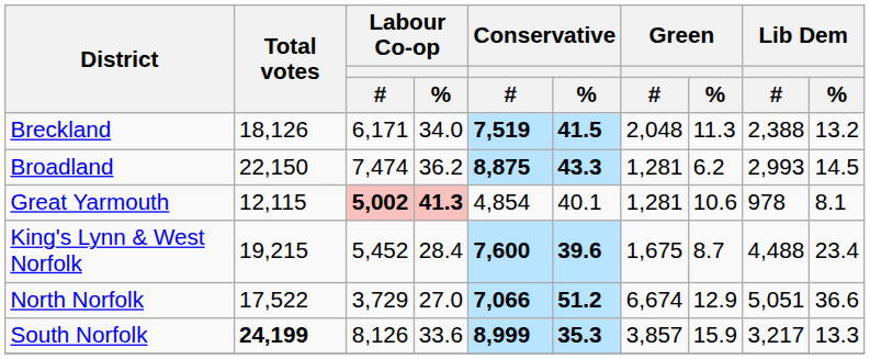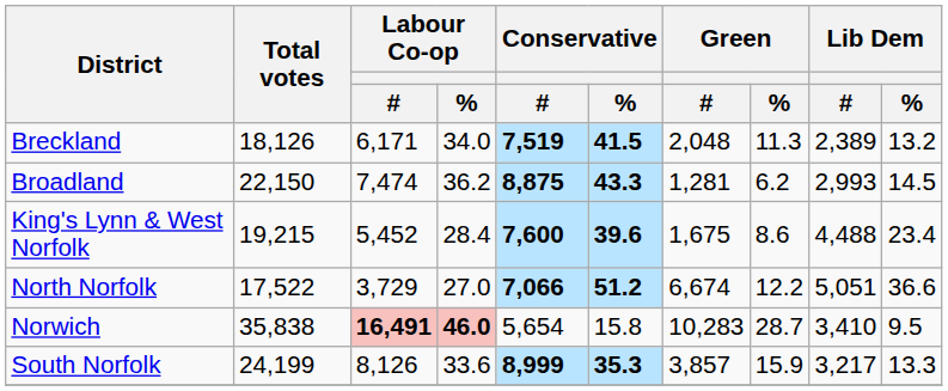Breckland | Lib Dem / #: 2,388 -> 2,389
- row: Great Yarmouth | 12,115 | 5,002 | 41.3 | 4,854 | 40.1 | 1,281 | 10.6 | 978 | 8.1
King's Lynn & West Norfolk | Green / %: 8.7 -> 8.6
North Norfolk | Green / %: 12.9 -> 12.2
+ row: Norwich | 35,838 | 16,491 | 46.0 | 5,654 | 15.8 | 10,283 | 28.7 | 3,410 | 9.5
South Norfolk | Total votes: bold -> normal
